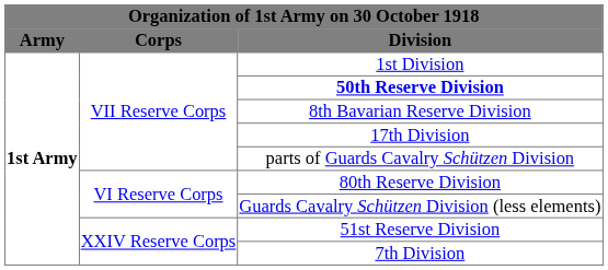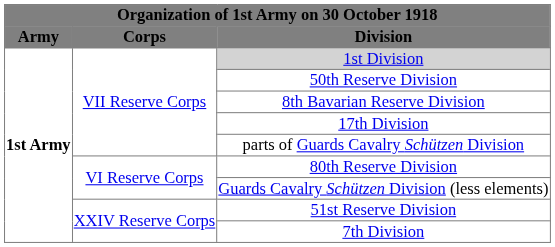1st Division | Division: no background -> lightgrey background
50th Reserve Division | Division: bold -> normal
